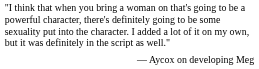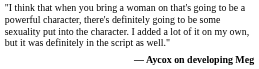row 2 | column 1: normal -> bold
